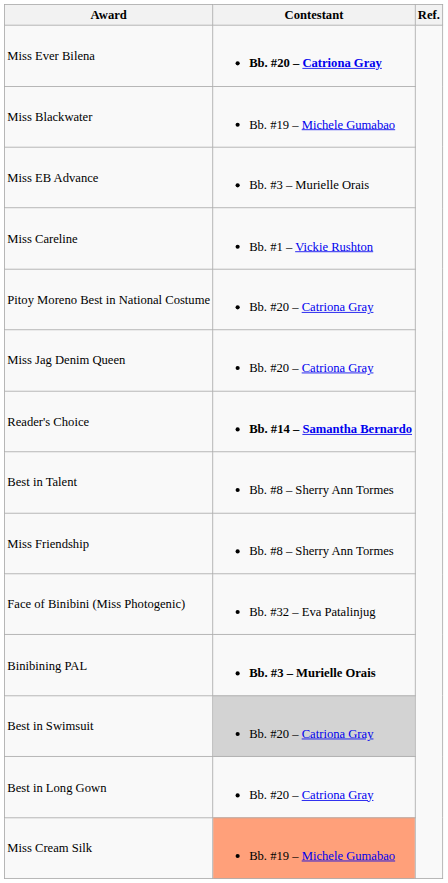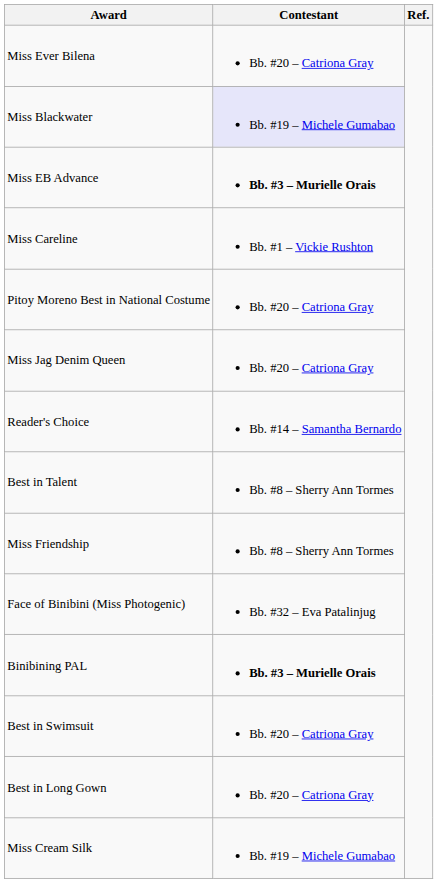Miss Ever Bilena | Contestant: bold -> normal
Miss Blackwater | Contestant: no background -> lavender background
Miss EB Advance | Contestant: normal -> bold
Reader's Choice | Contestant: bold -> normal
Best in Swimsuit | Contestant: lightgrey background -> no background
Miss Cream Silk | Contestant: lightsalmon background -> no background
